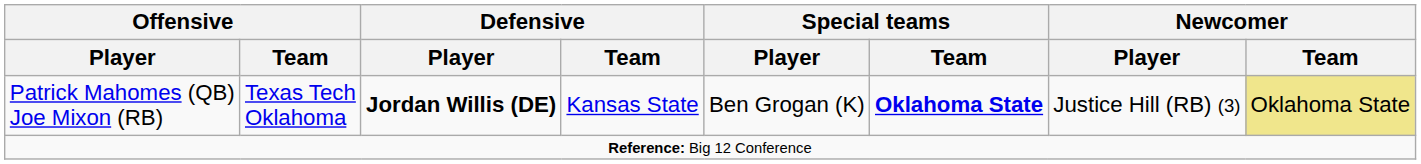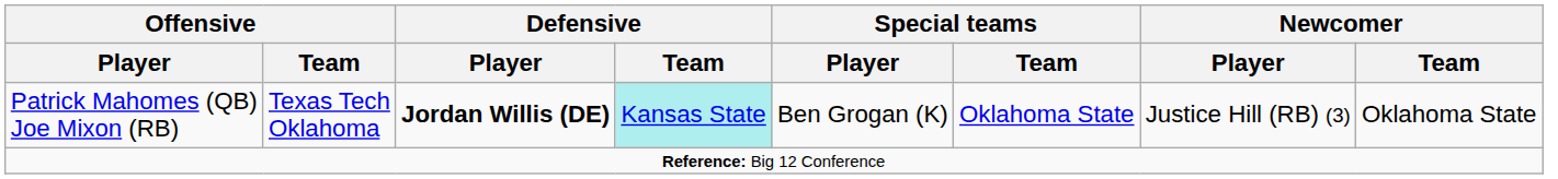Patrick Mahomes (QB) Joe Mixon (RB) | Defensive / Team: no background -> paleturquoise background
Patrick Mahomes (QB) Joe Mixon (RB) | Special teams / Team: bold -> normal
Patrick Mahomes (QB) Joe Mixon (RB) | Newcomer / Team: khaki background -> no background
